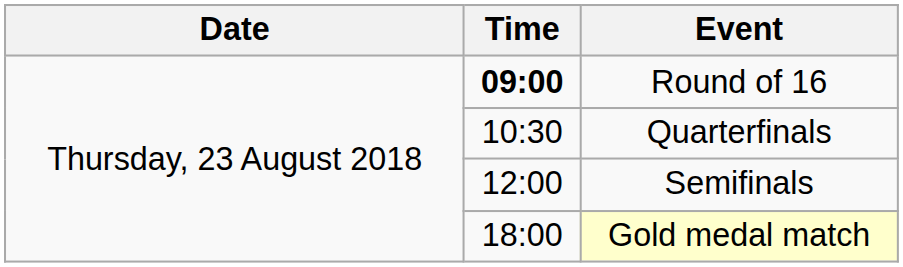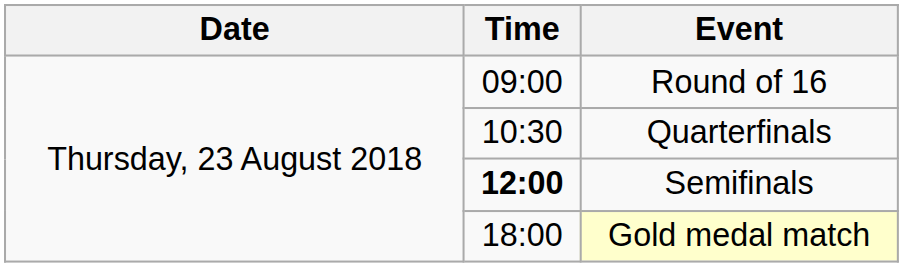Round of 16 | Time: bold -> normal
Semifinals | Time: normal -> bold
